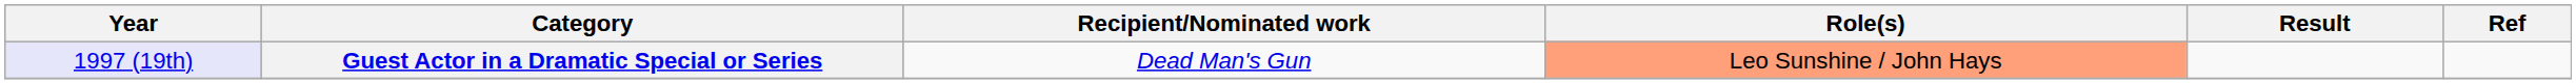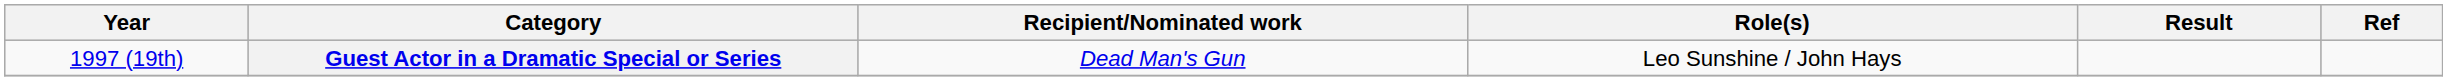Guest Actor in a Dramatic Special or Series | Year: lavender background -> no background
Guest Actor in a Dramatic Special or Series | Role(s): lightsalmon background -> no background
